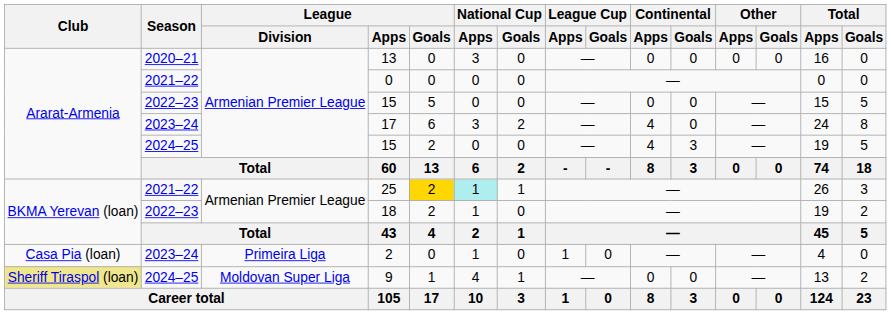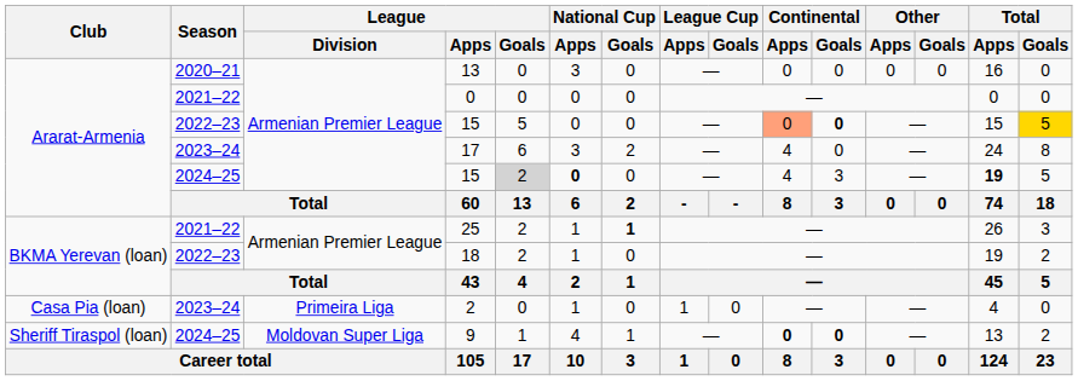2022–23 / 15 | Continental / Apps: no background -> lightsalmon background
2022–23 / 15 | Continental / Goals: normal -> bold
2022–23 / 15 | Total / Goals: no background -> gold background
2024–25 / 15 | League / Goals: no background -> lightgrey background
2024–25 / 15 | National Cup / Apps: normal -> bold
2024–25 / 15 | Total / Apps: normal -> bold
25 | League / Goals: gold background -> no background
25 | National Cup / Apps: paleturquoise background -> no background
25 | National Cup / Goals: normal -> bold
9 | Club: khaki background -> no background
9 | Continental / Apps: normal -> bold
9 | Continental / Goals: normal -> bold
